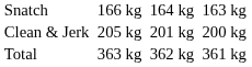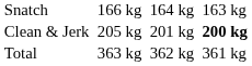Clean & Jerk | column 4: normal -> bold
